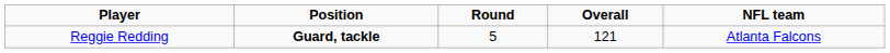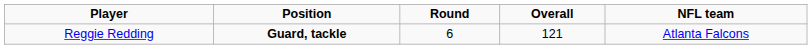Reggie Redding | Round: 5 -> 6
